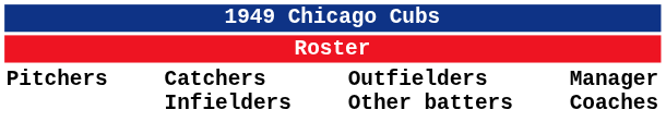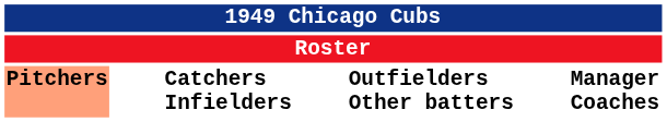Pitchers | column 1: no background -> lightsalmon background
